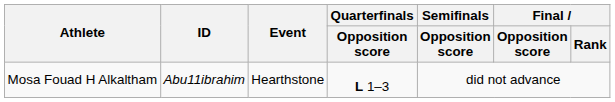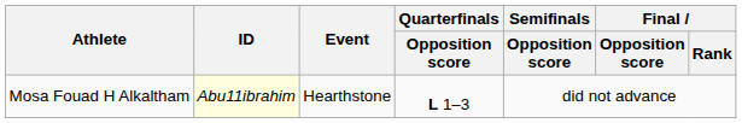Mosa Fouad H Alkaltham | ID: no background -> lightyellow background
